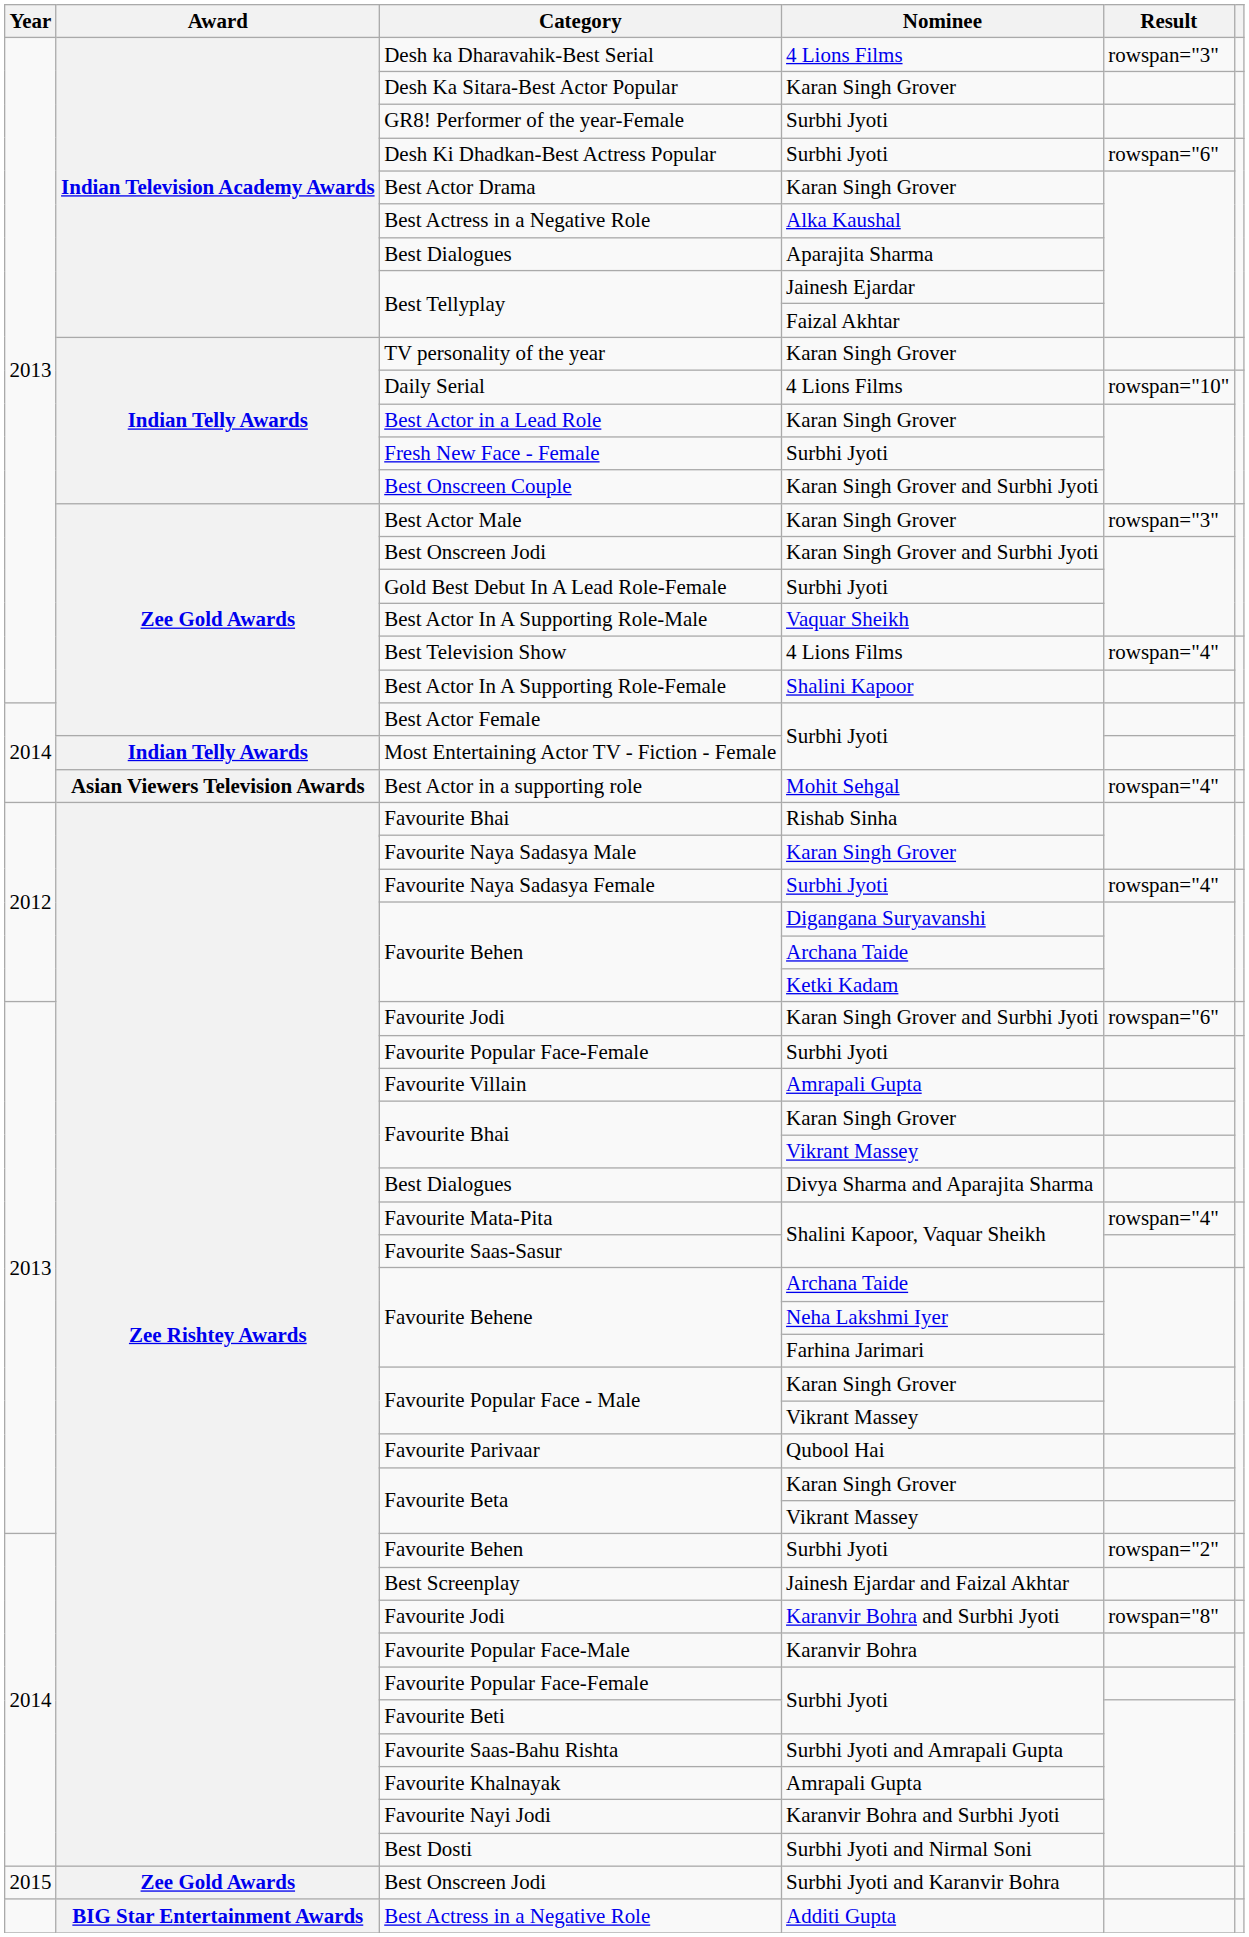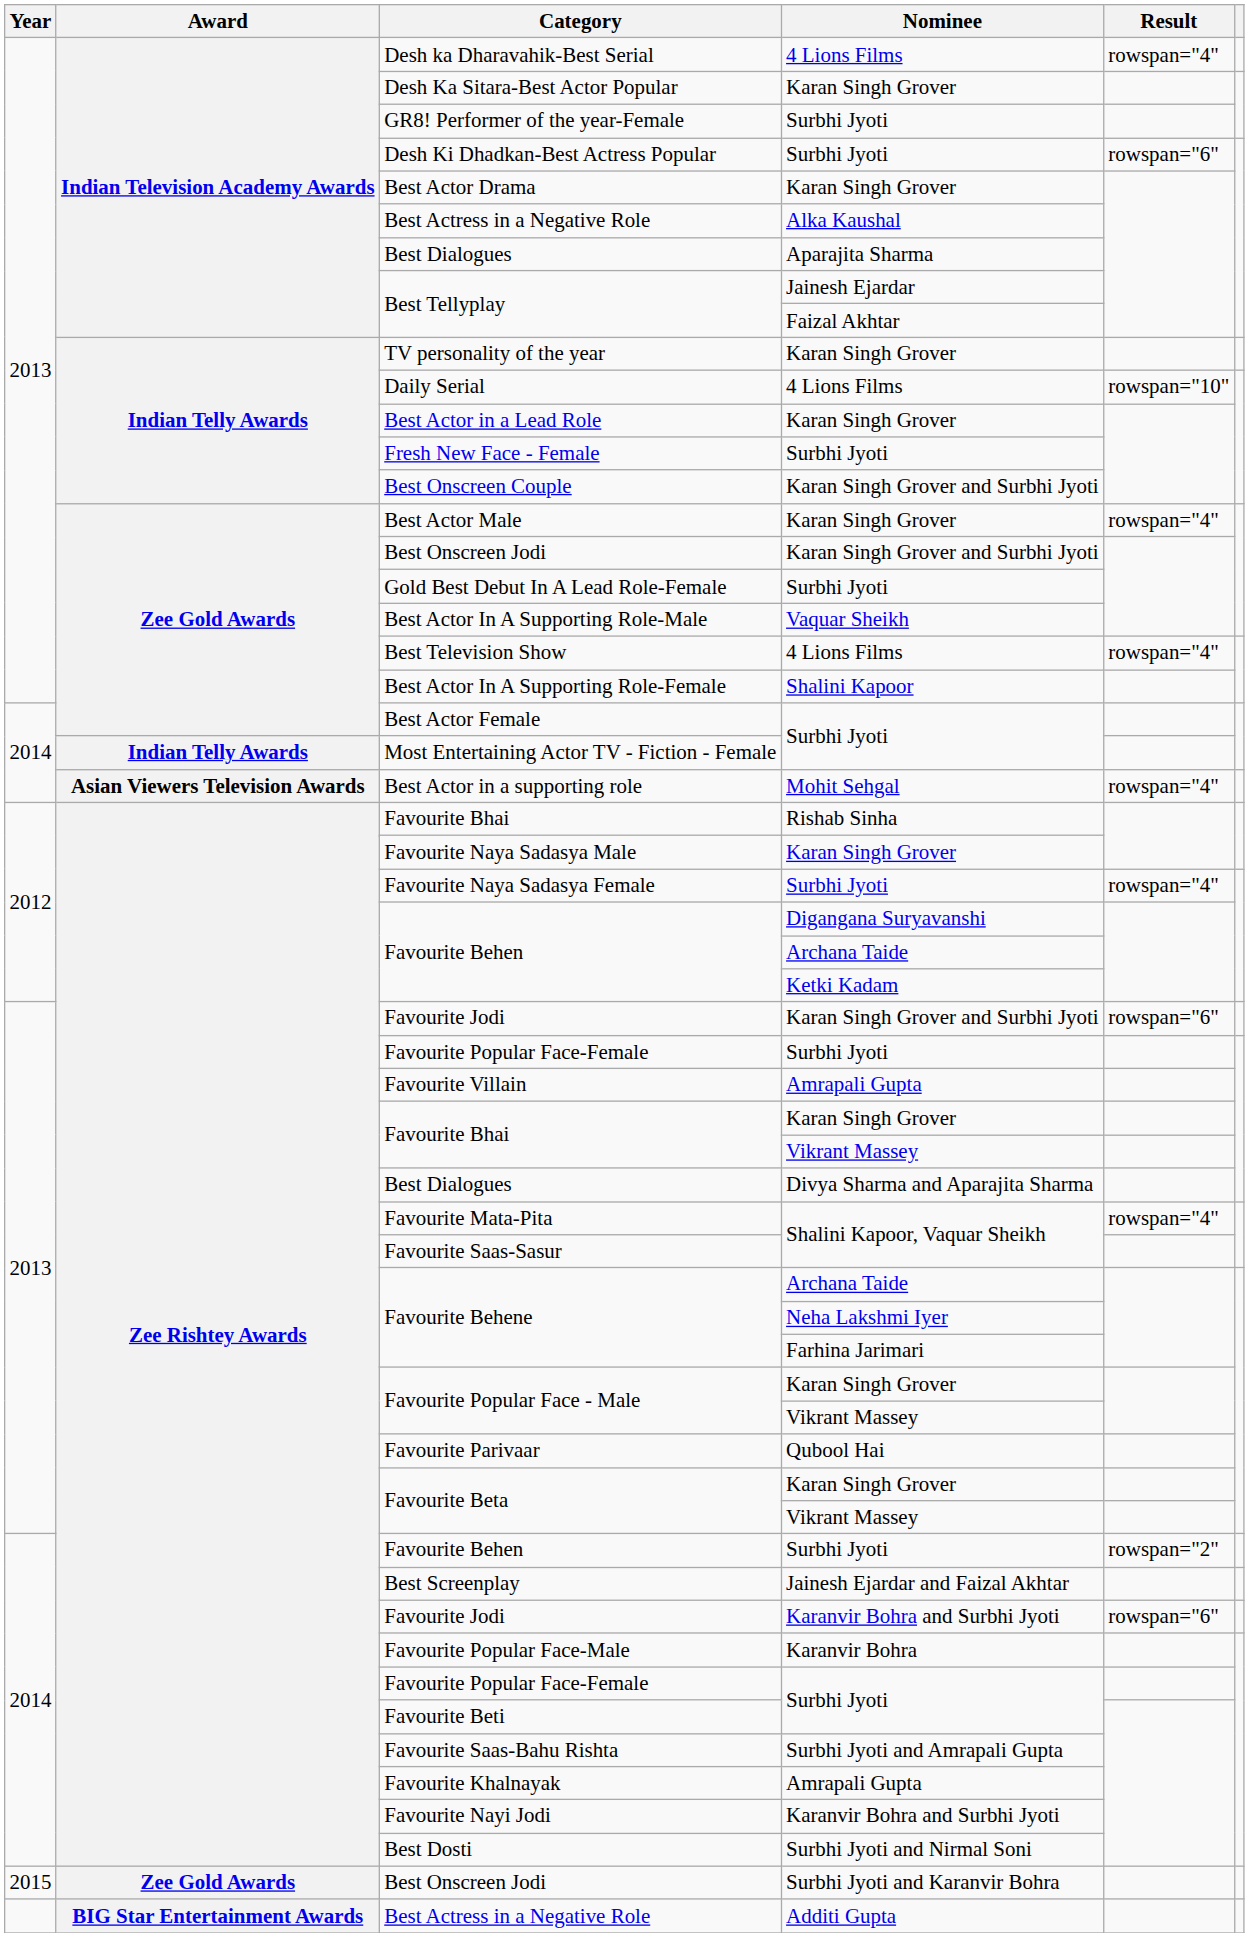Desh ka Dharavahik-Best Serial | Result: rowspan="3" -> rowspan="4"
Best Actor Male | Result: rowspan="3" -> rowspan="4"
Favourite Jodi / Karanvir Bohra and Surbhi Jyoti | Result: rowspan="8" -> rowspan="6"
